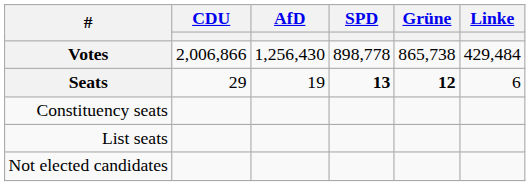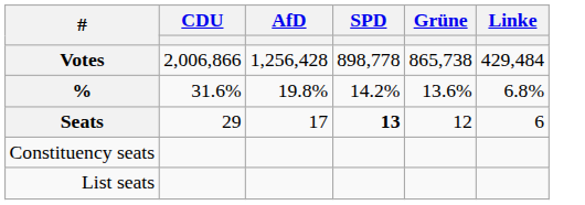Votes | AfD: 1,256,430 -> 1,256,428
+ row: % | 31.6% | 19.8% | 14.2% | 13.6% | 6.8%
Seats | AfD: 19 -> 17
Seats | Grüne: bold -> normal
- row: Not elected candidates
